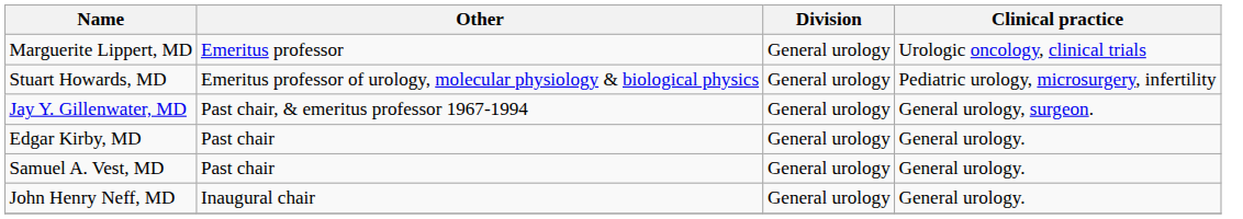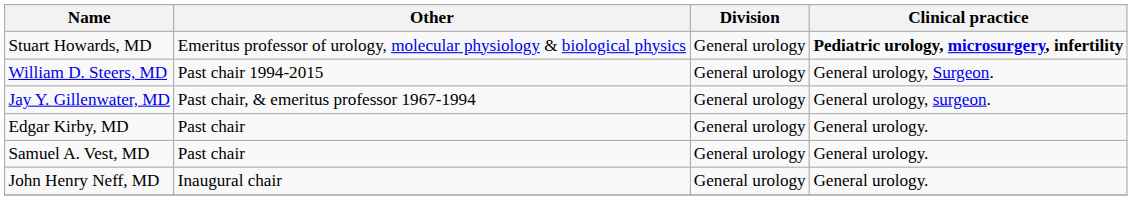- row: Marguerite Lippert, MD | Emeritus professor | General urology | Urologic oncology, clinical trials
Stuart Howards, MD | Clinical practice: normal -> bold
+ row: William D. Steers, MD | Past chair 1994-2015 | General urology | General urology, Surgeon.
